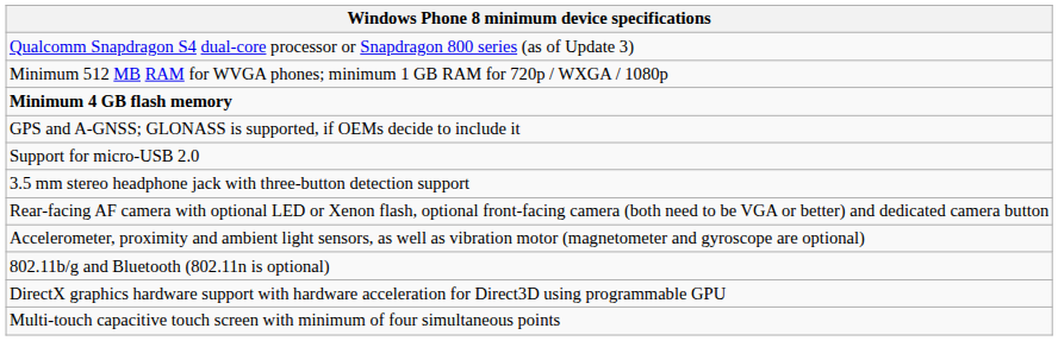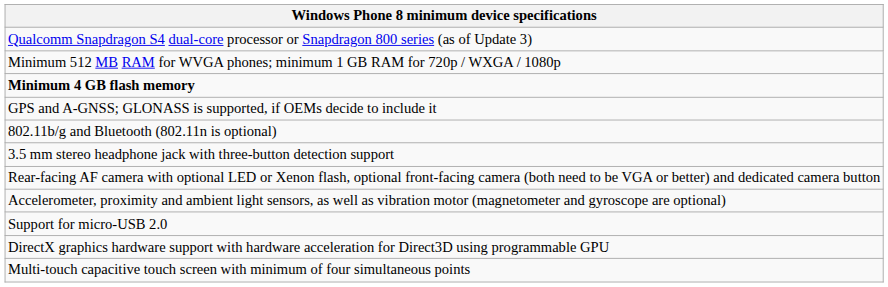row 6 | column 1: Support for micro-USB 2.0 -> 802.11b/g and Bluetooth (802.11n is optional)
row 10 | column 1: 802.11b/g and Bluetooth (802.11n is optional) -> Support for micro-USB 2.0
